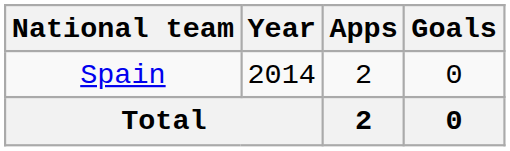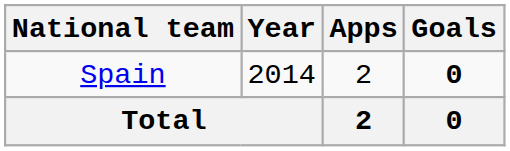Spain | Goals: normal -> bold
